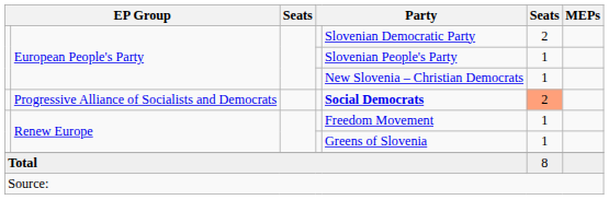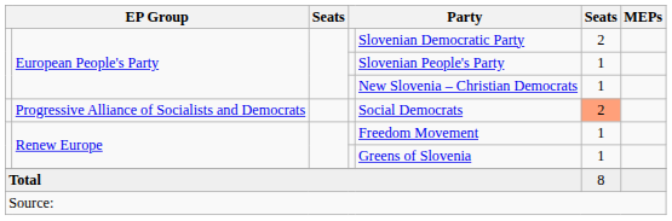Progressive Alliance of Socialists and Democrats | column 5: bold -> normal
